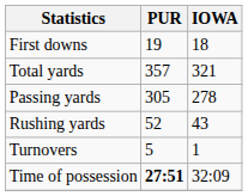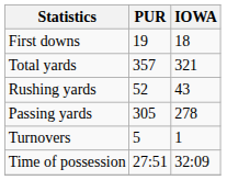rows swapped: Rushing yards <-> Passing yards
Time of possession | PUR: bold -> normal
